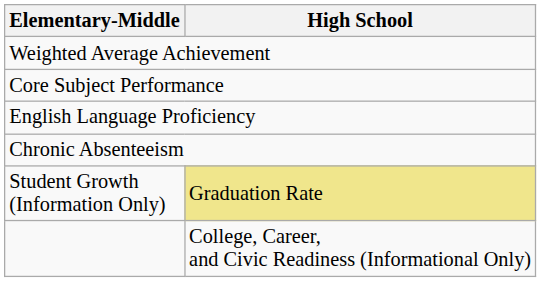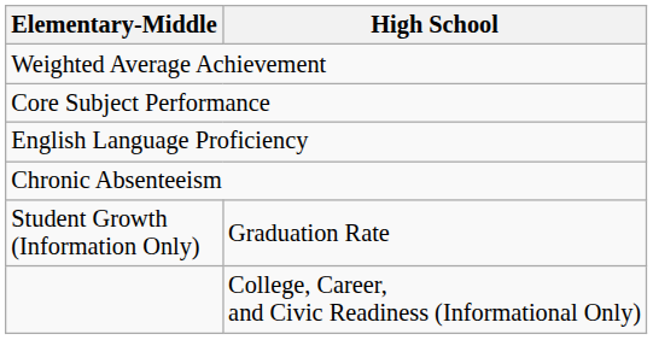Student Growth (Information Only) | High School: khaki background -> no background
